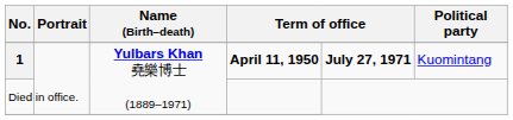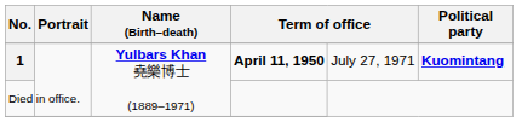1 | column 5: bold -> normal
1 | Political party: normal -> bold
